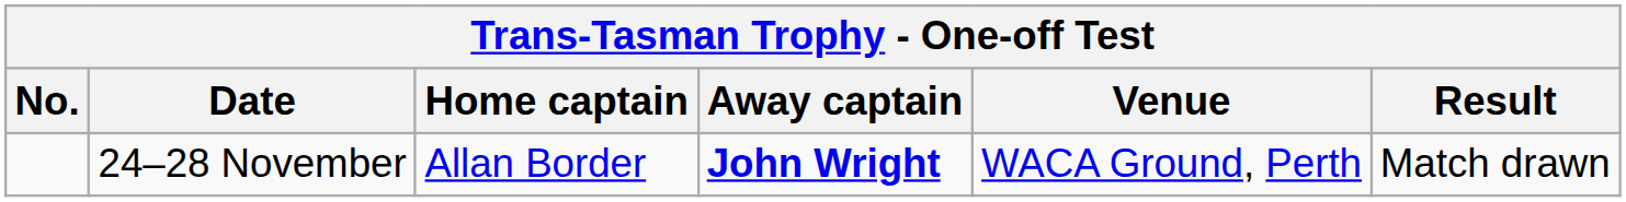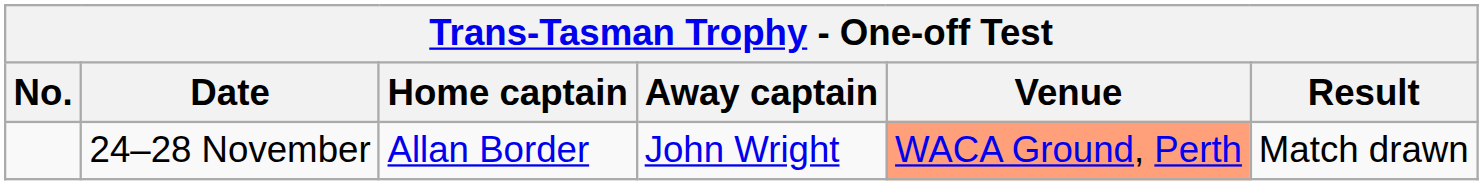24–28 November | Away captain: bold -> normal
24–28 November | Venue: no background -> lightsalmon background
